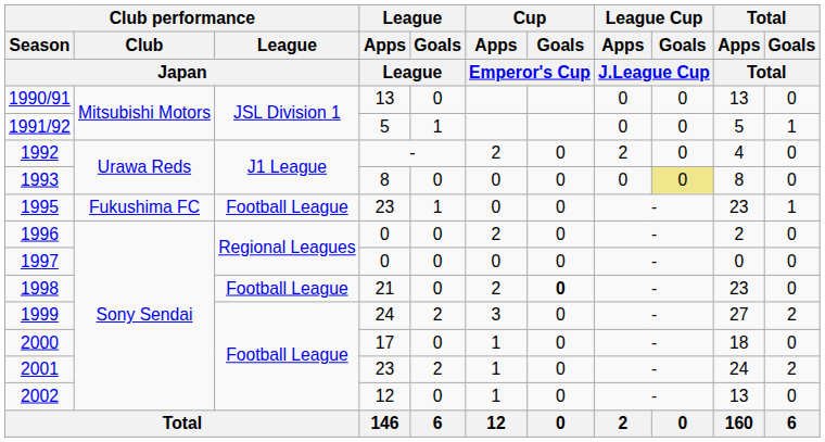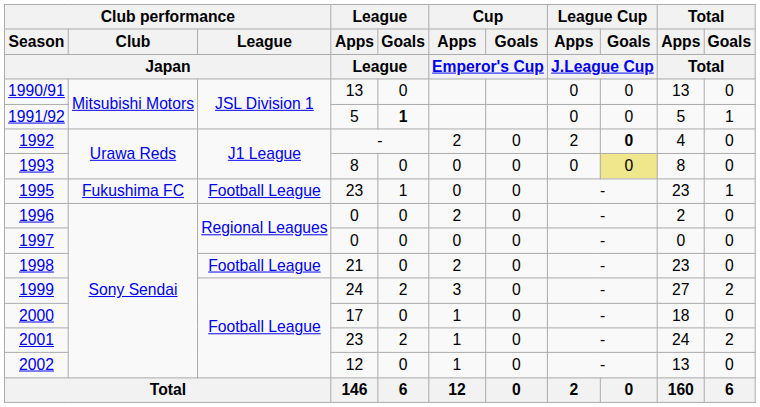1991/92 | League / Goals / League: normal -> bold
1992 | League Cup / Goals / J.League Cup: normal -> bold
1998 | Cup / Goals / Emperor's Cup: bold -> normal
